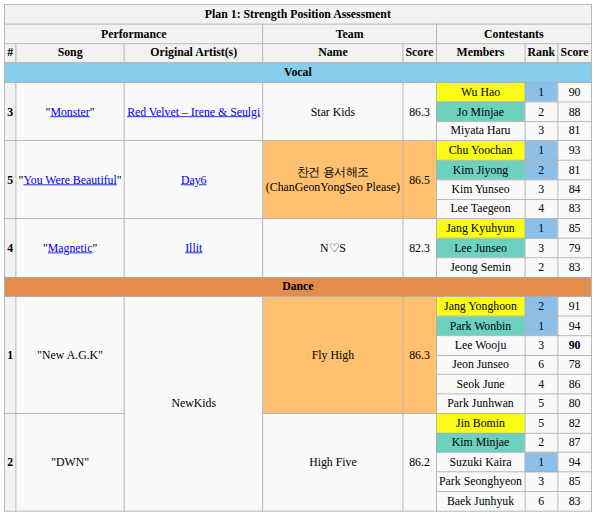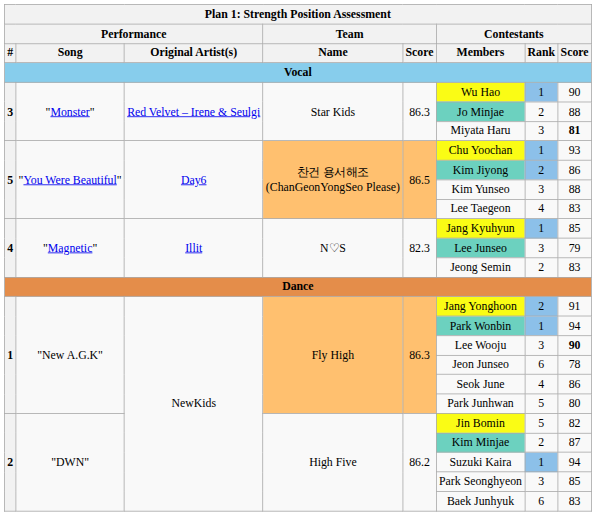row 7 | Contestants / Score / Vocal: normal -> bold
row 9 | Contestants / Score / Vocal: 81 -> 86
row 10 | Contestants / Score / Vocal: 84 -> 88
